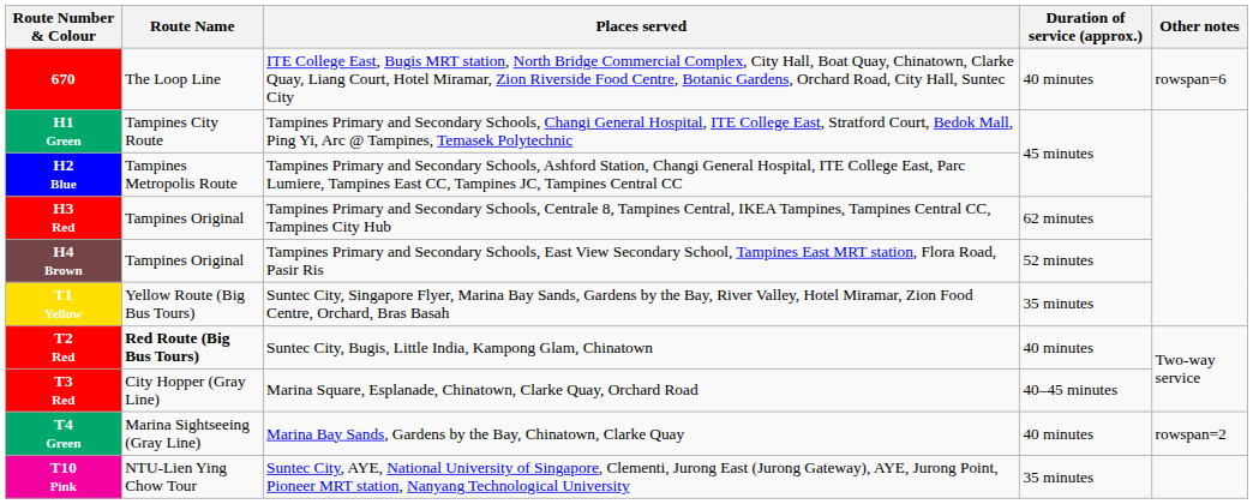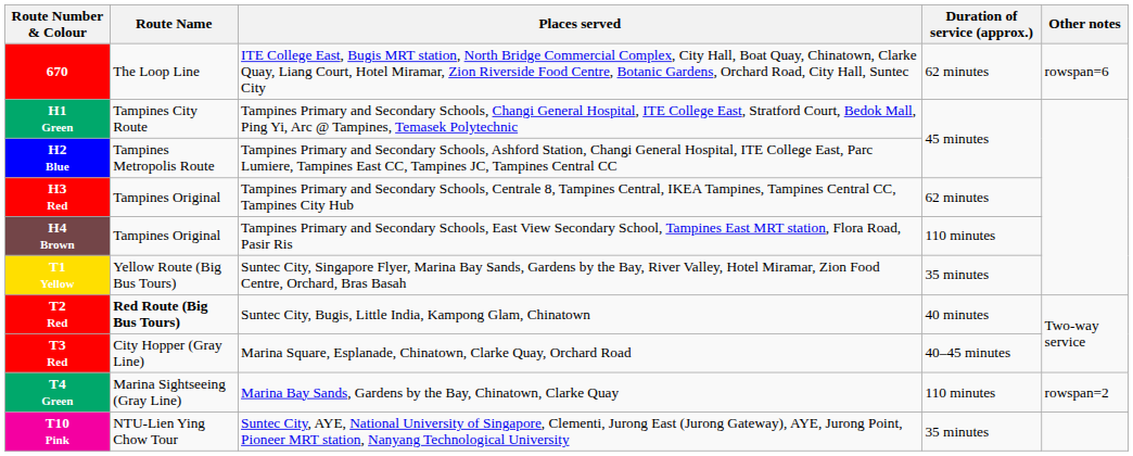670 | Duration of service (approx.): 40 minutes -> 62 minutes
H4 Brown | Duration of service (approx.): 52 minutes -> 110 minutes
T4 Green | Duration of service (approx.): 40 minutes -> 110 minutes
